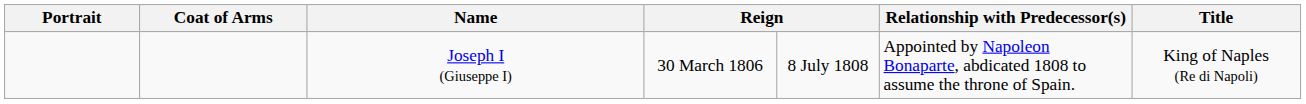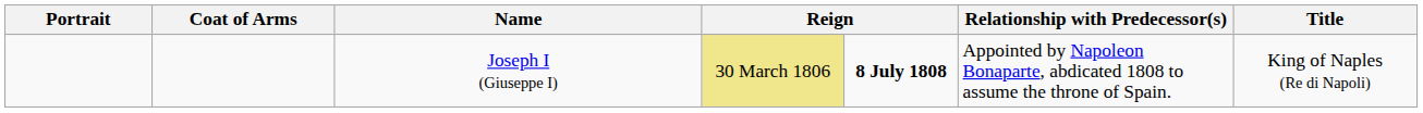Joseph I (Giuseppe I) | column 4: no background -> khaki background
Joseph I (Giuseppe I) | column 5: normal -> bold
